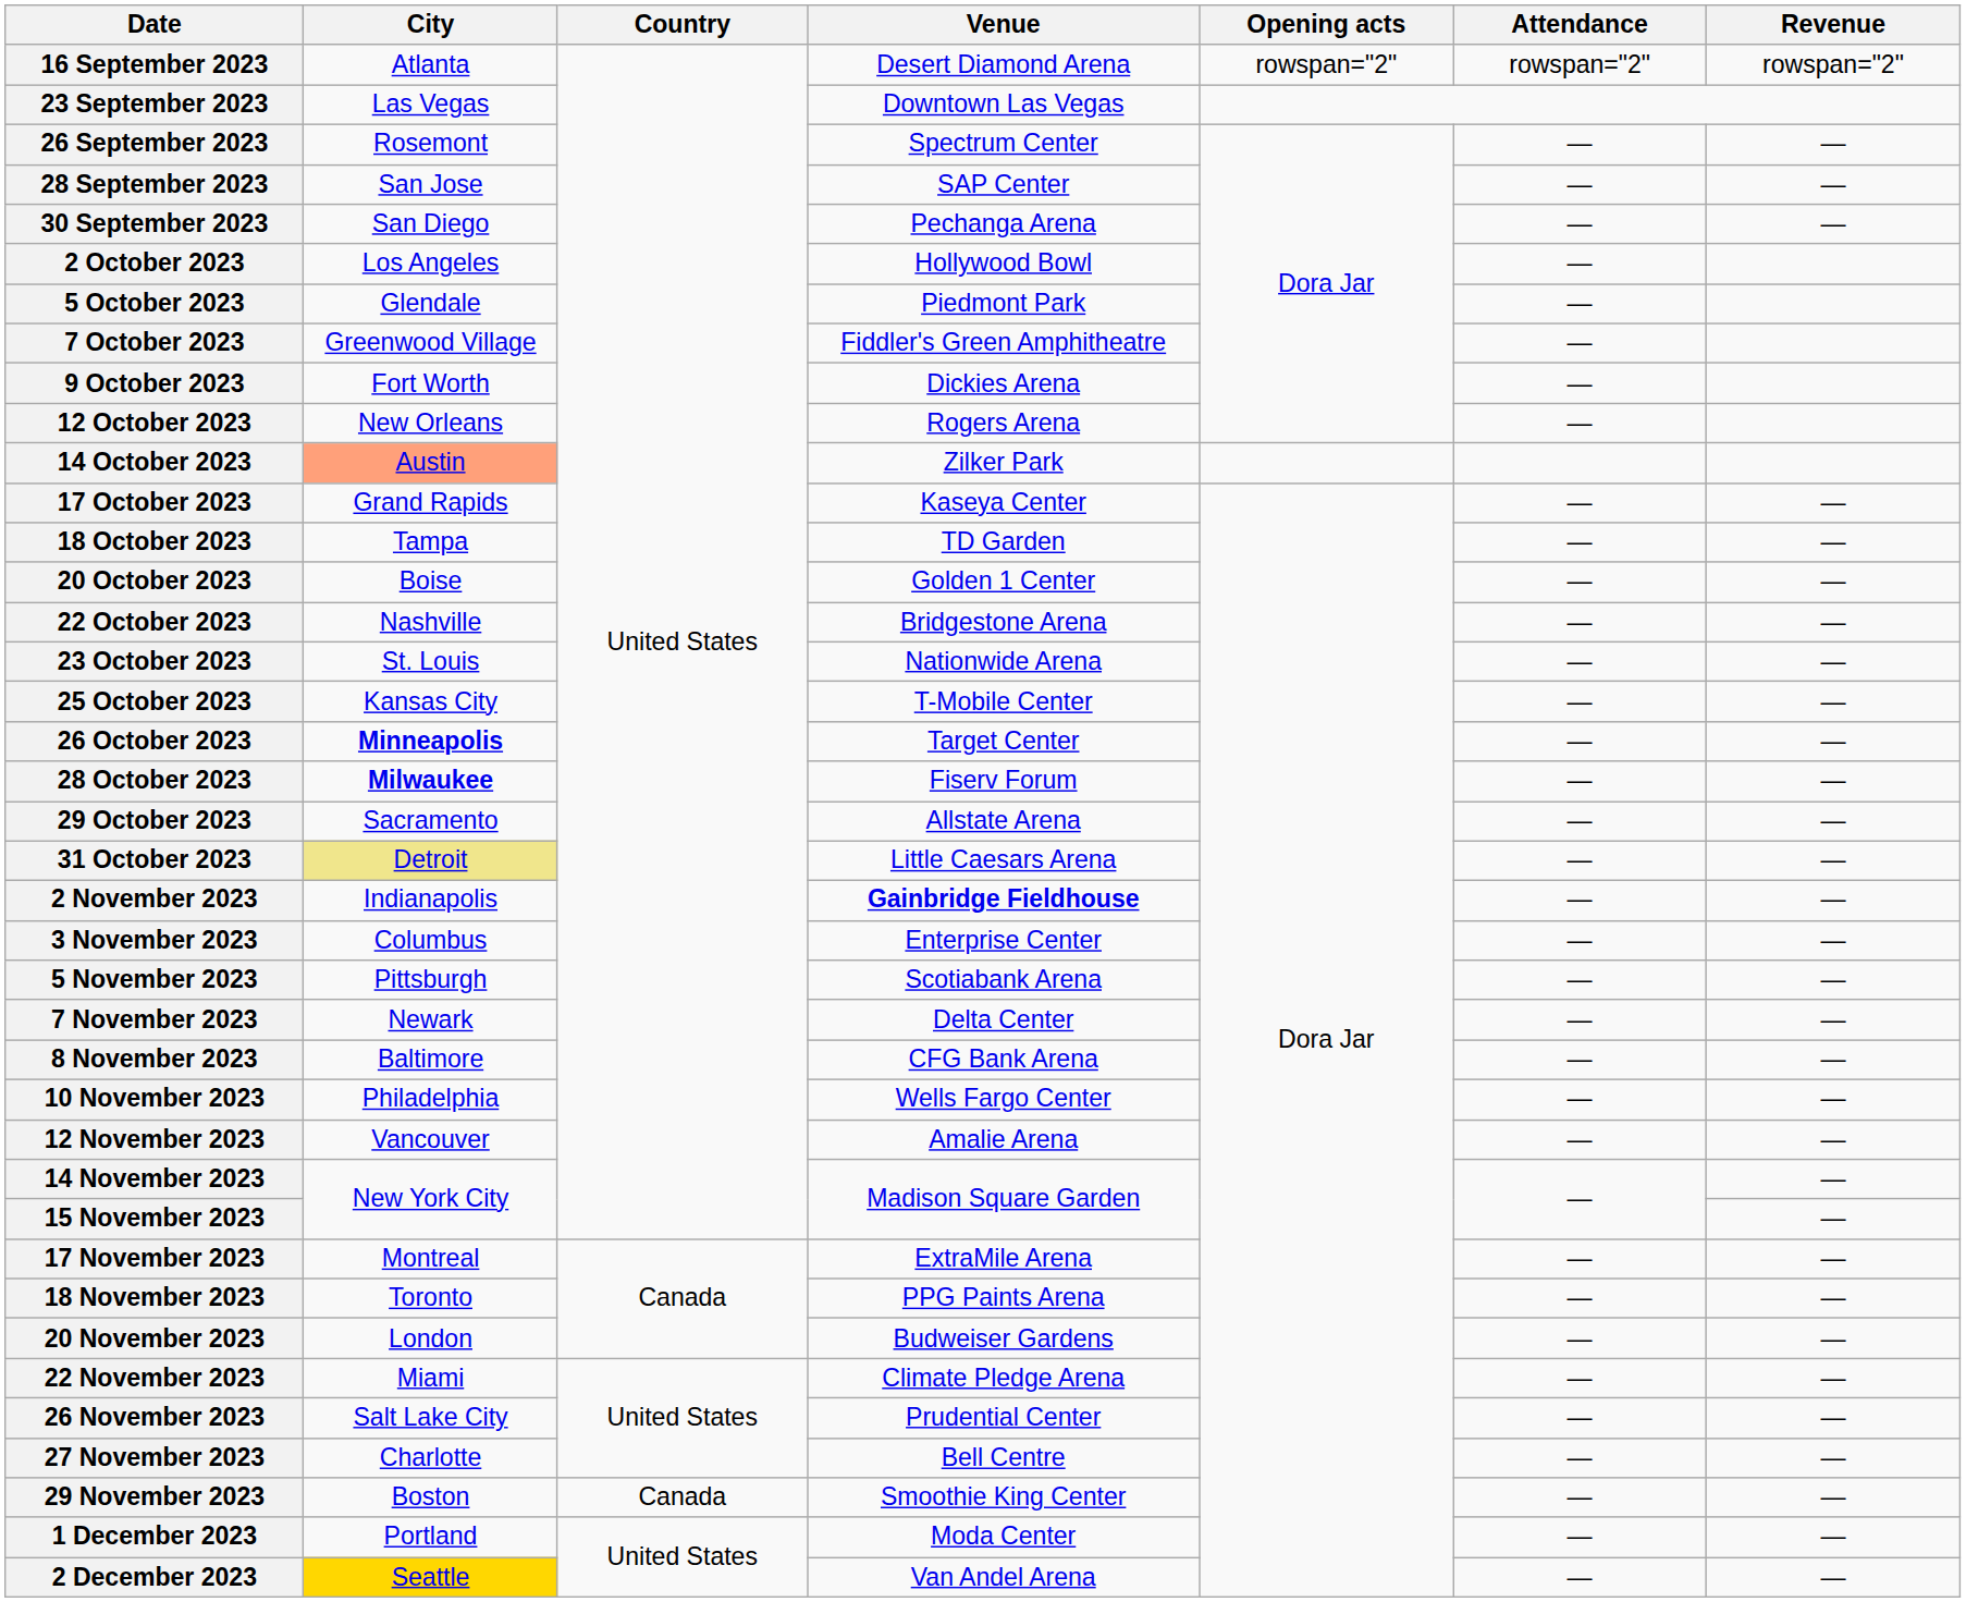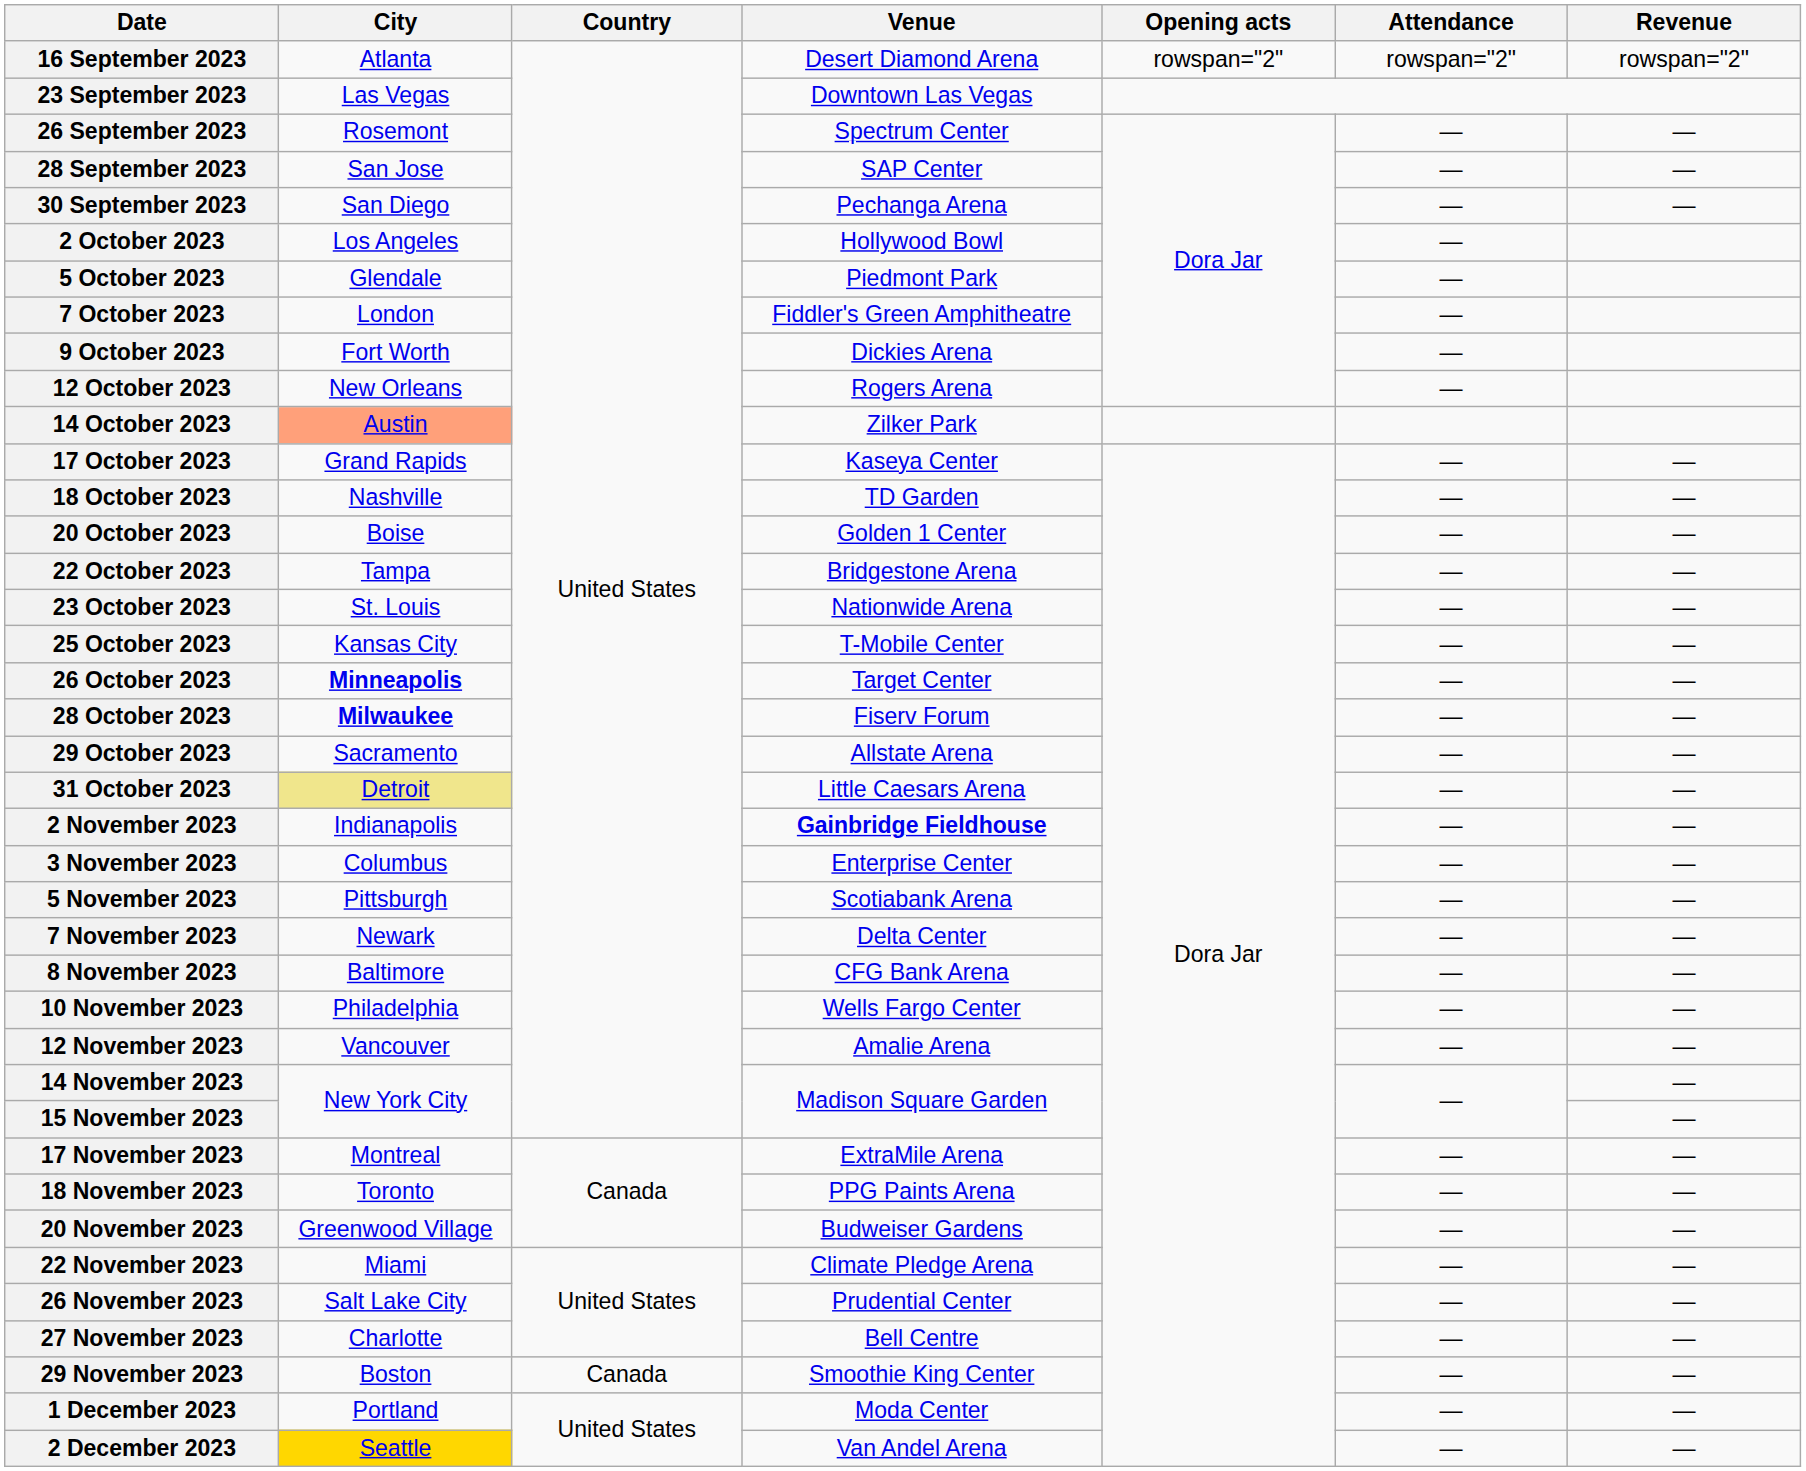7 October 2023 | City: Greenwood Village -> London
18 October 2023 | City: Tampa -> Nashville
22 October 2023 | City: Nashville -> Tampa
20 November 2023 | City: London -> Greenwood Village
